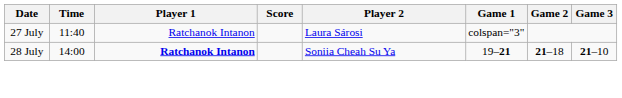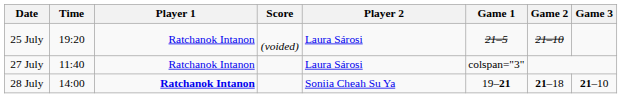+ row: 25 July | 19:20 | Ratchanok Intanon | (voided) | Laura Sárosi | 21–5 | 21–10
